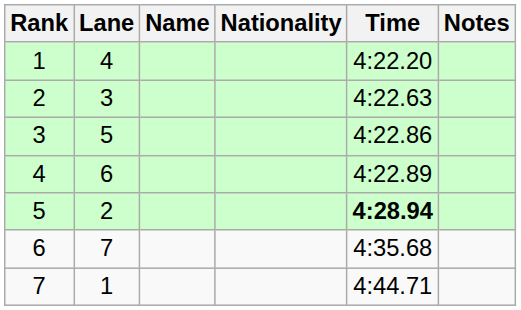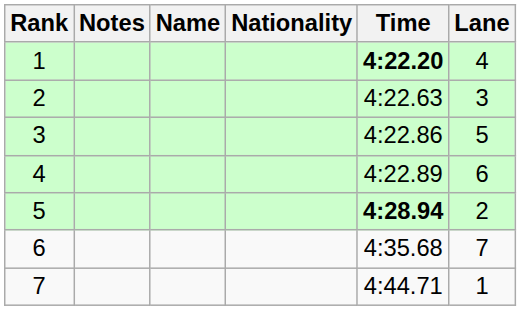columns swapped: Lane <-> Notes
row 2 | Time: normal -> bold
